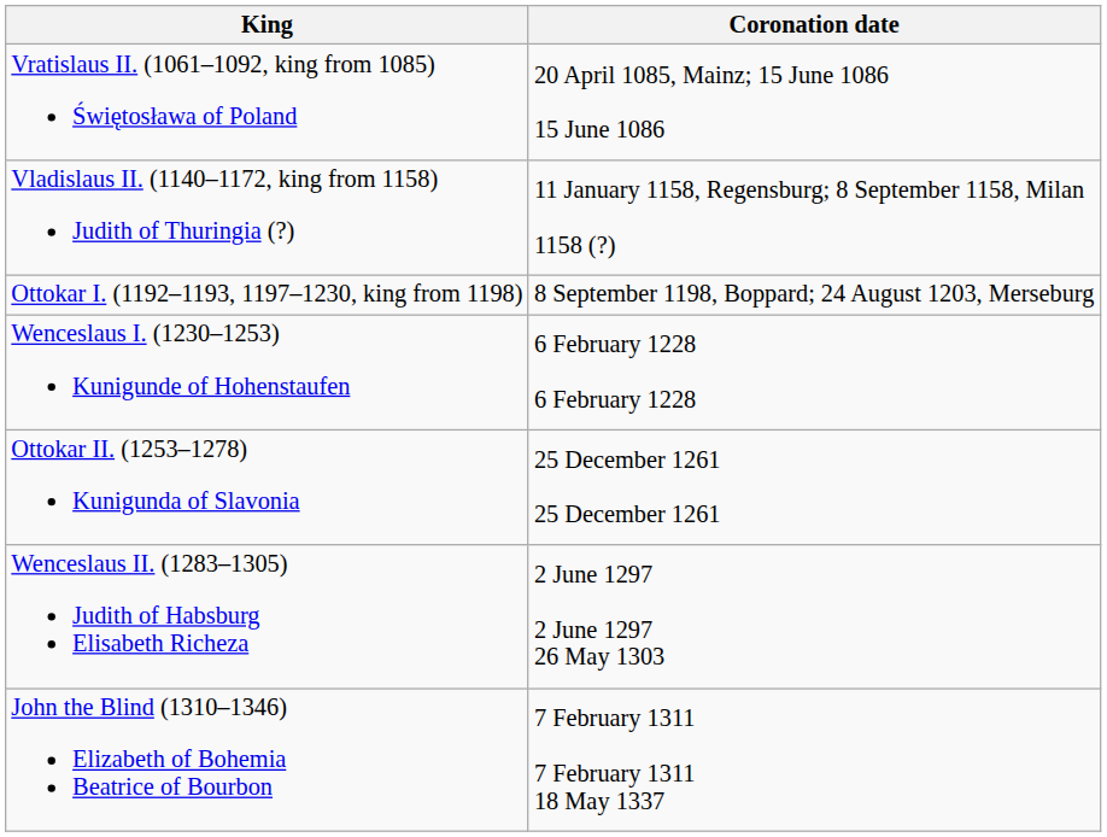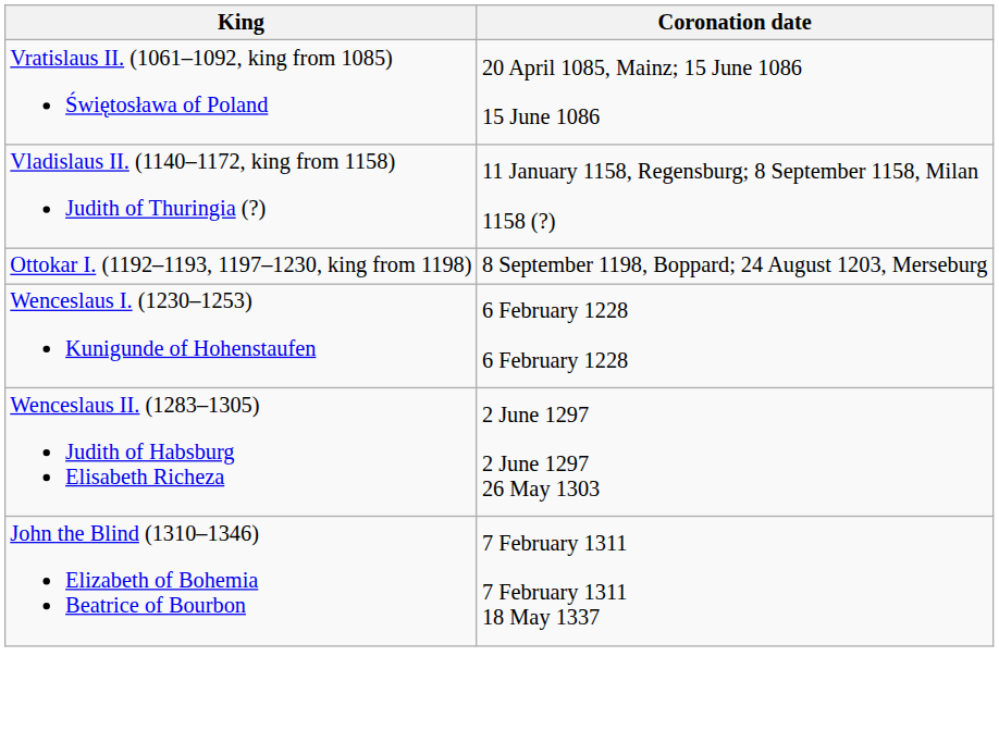- row: Ottokar II. (1253–1278) Kunigunda of Slavonia | 25 December 1261 25 December 1261
